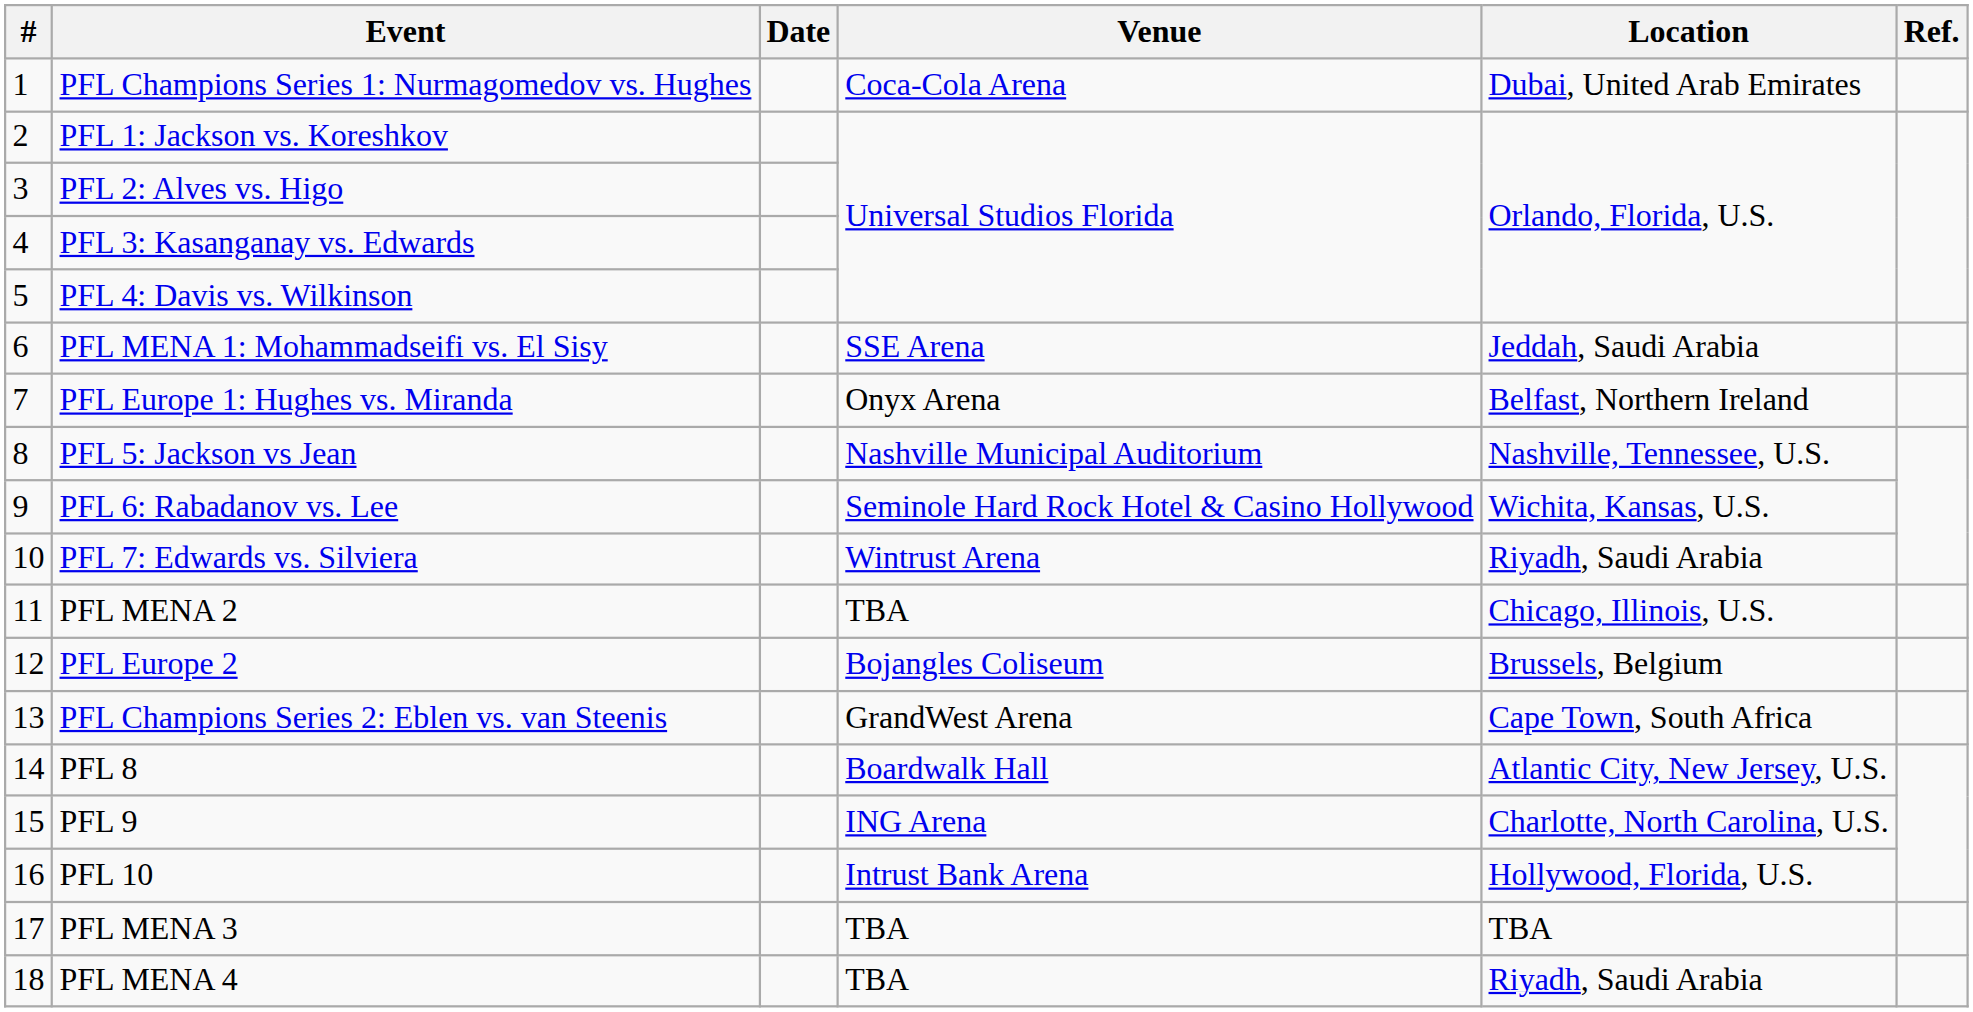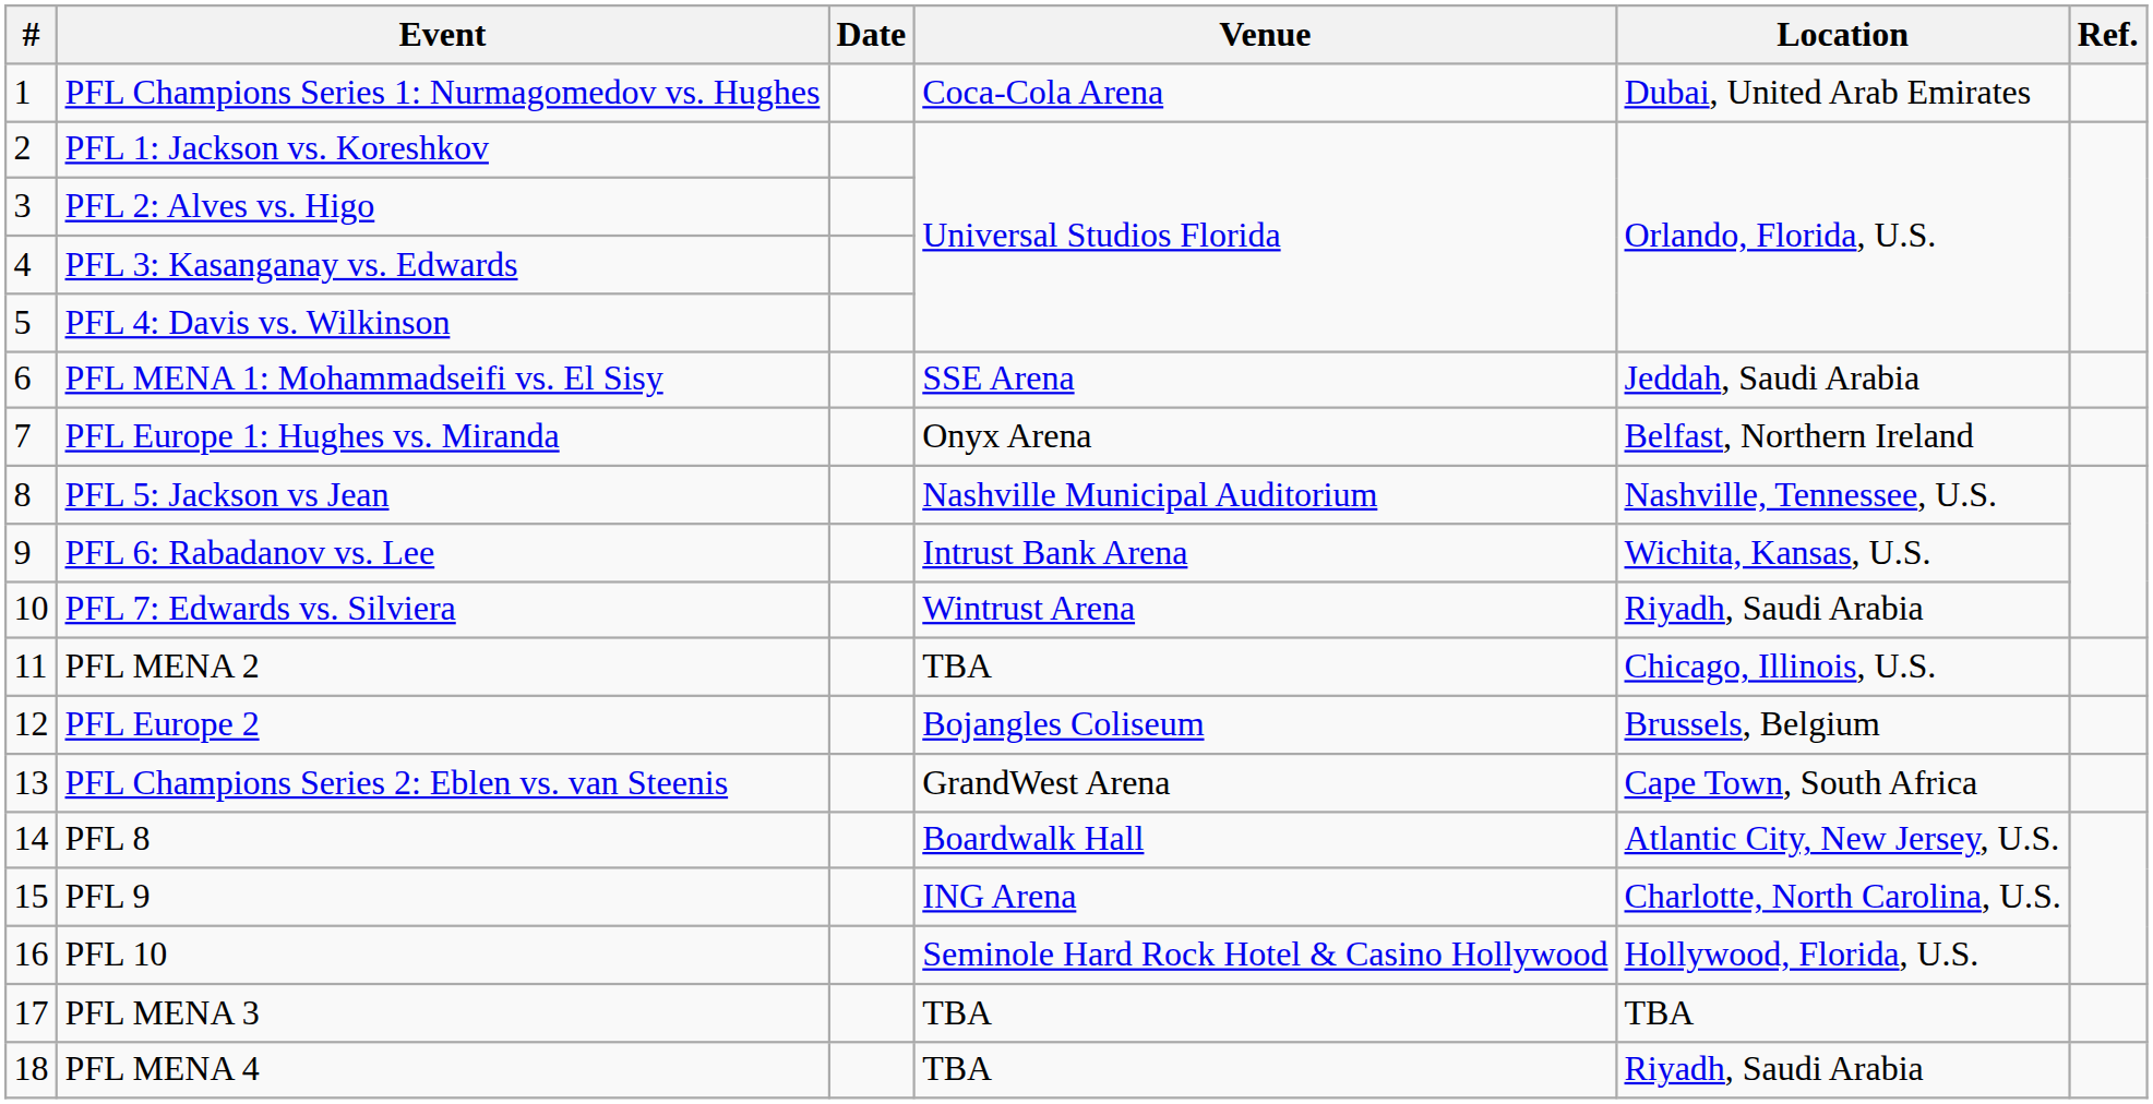PFL 6: Rabadanov vs. Lee | Venue: Seminole Hard Rock Hotel & Casino Hollywood -> Intrust Bank Arena
PFL 10 | Venue: Intrust Bank Arena -> Seminole Hard Rock Hotel & Casino Hollywood
